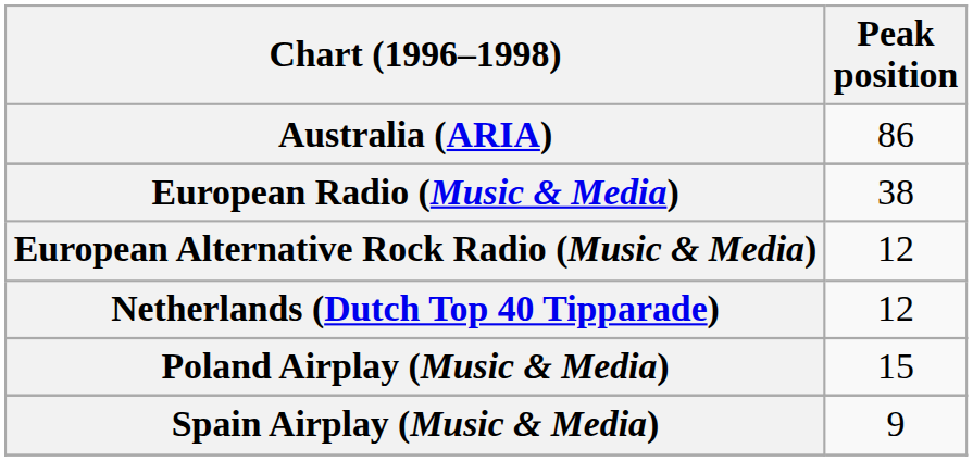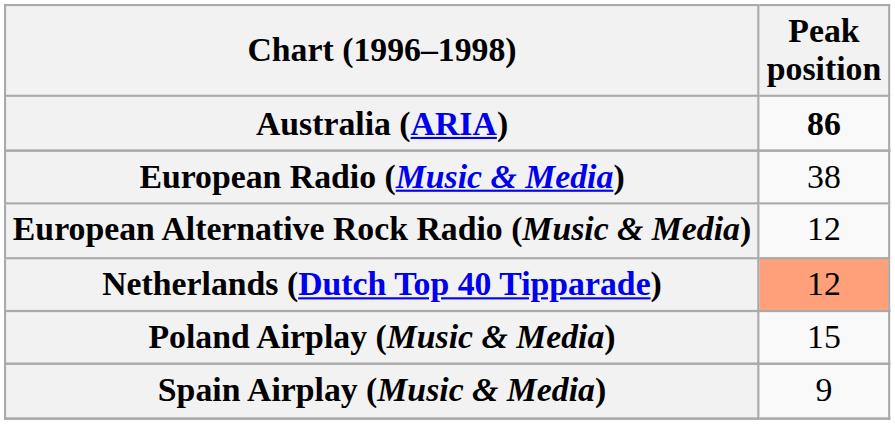Australia (ARIA) | Peak position: normal -> bold
Netherlands (Dutch Top 40 Tipparade) | Peak position: no background -> lightsalmon background
